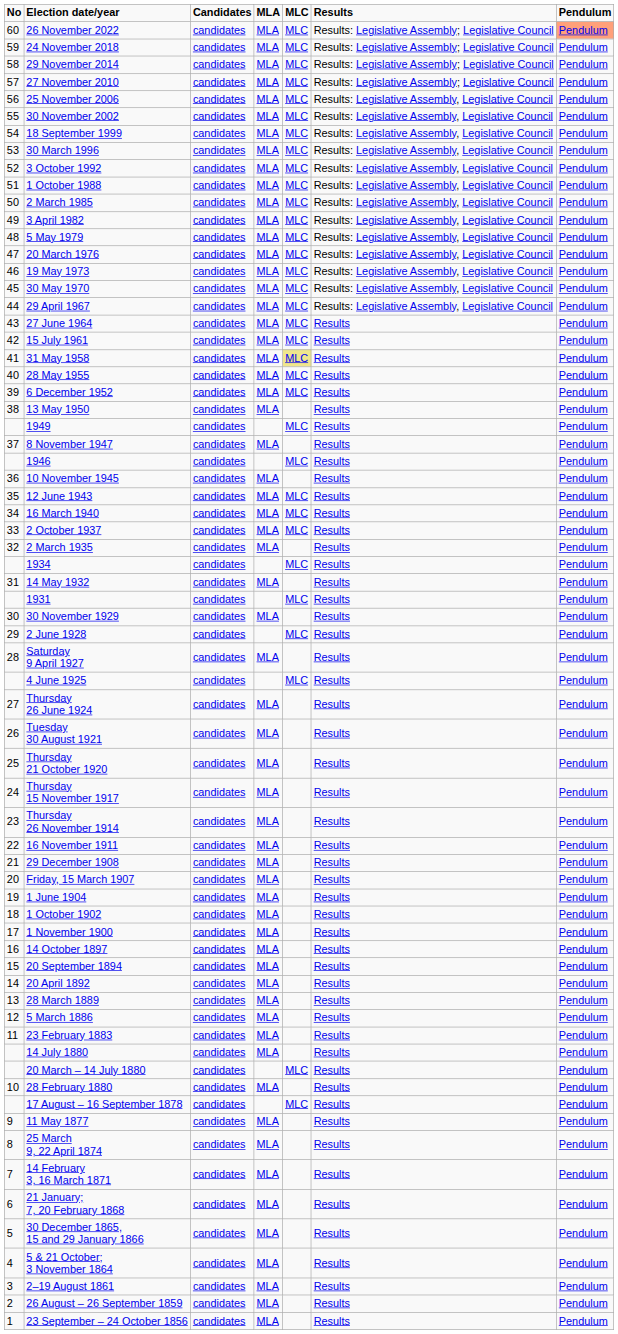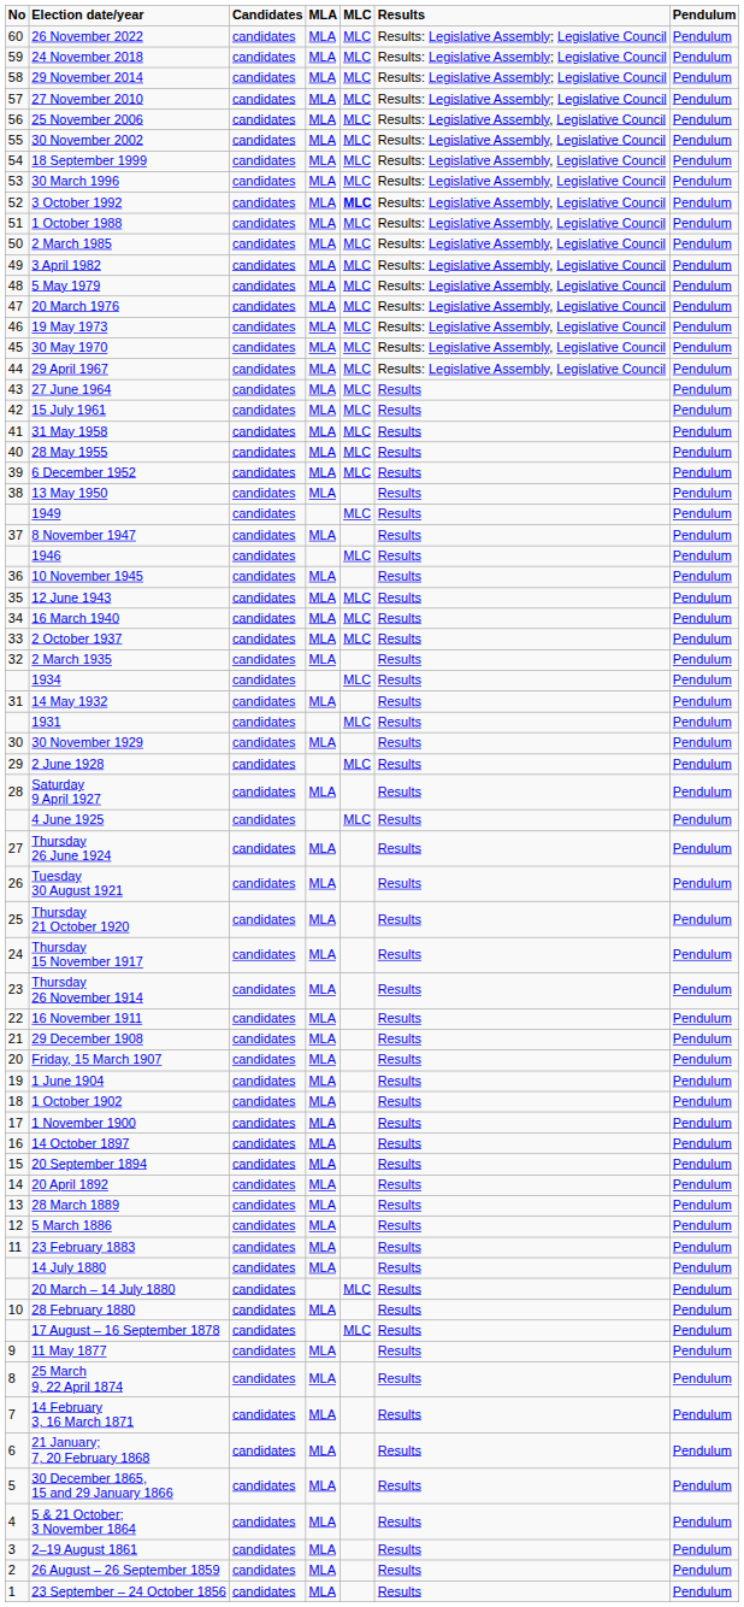26 November 2022 | Pendulum: lightsalmon background -> no background
3 October 1992 | MLC: normal -> bold
31 May 1958 | MLC: khaki background -> no background
